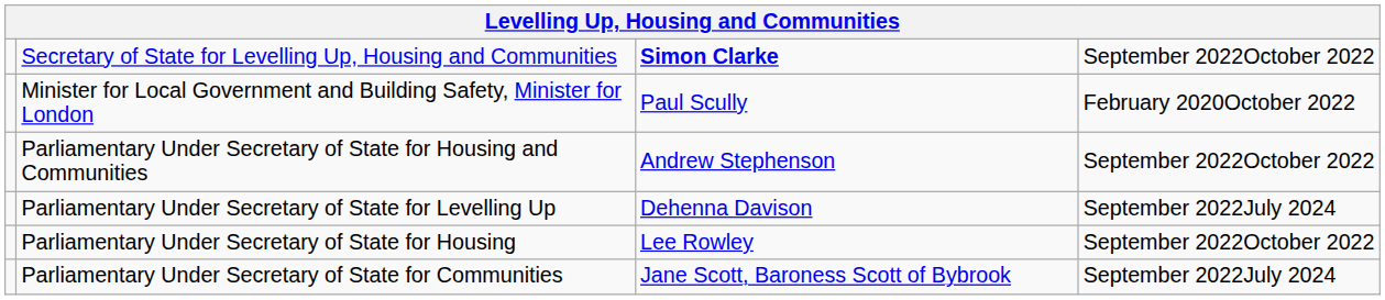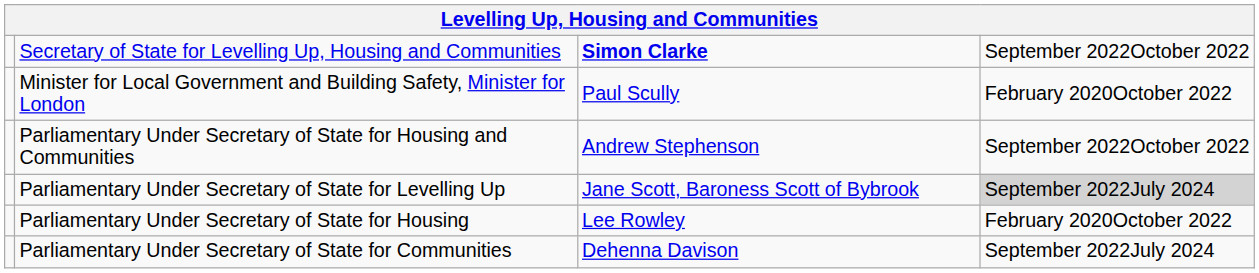Parliamentary Under Secretary of State for Levelling Up | column 3: Dehenna Davison -> Jane Scott, Baroness Scott of Bybrook
Parliamentary Under Secretary of State for Levelling Up | column 4: no background -> lightgrey background
Parliamentary Under Secretary of State for Housing | column 4: September 2022October 2022 -> February 2020October 2022
Parliamentary Under Secretary of State for Communities | column 3: Jane Scott, Baroness Scott of Bybrook -> Dehenna Davison
